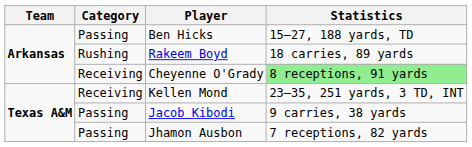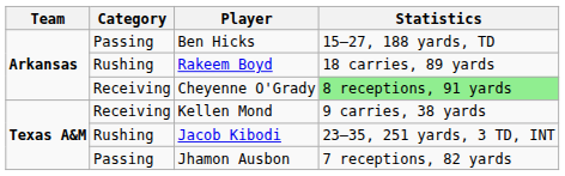Kellen Mond | Statistics: 23–35, 251 yards, 3 TD, INT -> 9 carries, 38 yards
Jacob Kibodi | Category: Passing -> Rushing
Jacob Kibodi | Statistics: 9 carries, 38 yards -> 23–35, 251 yards, 3 TD, INT
